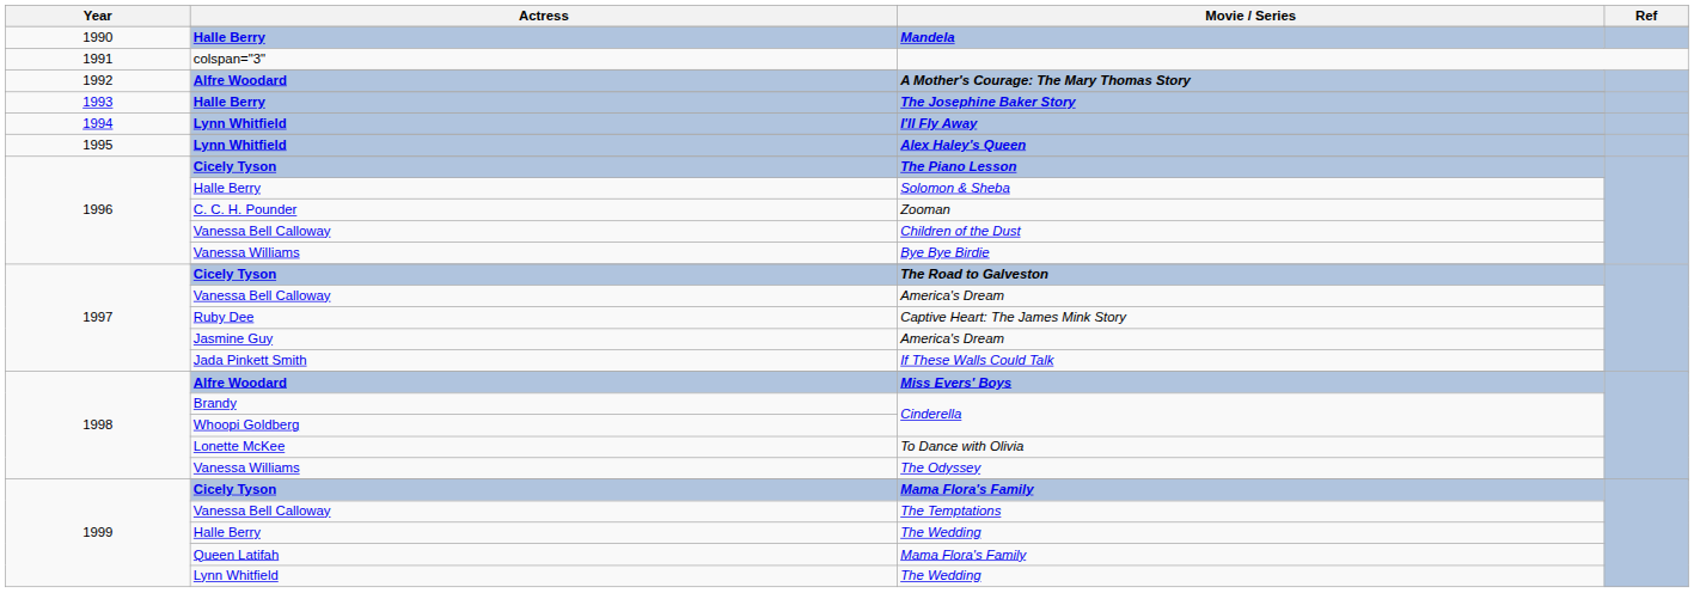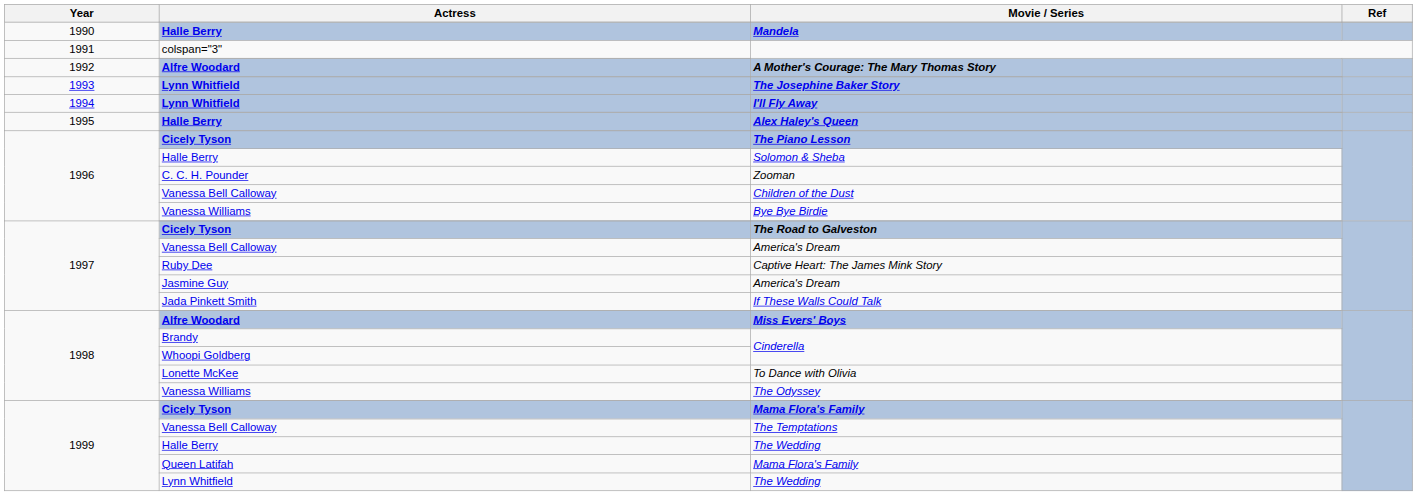The Josephine Baker Story | Actress: Halle Berry -> Lynn Whitfield
Alex Haley's Queen | Actress: Lynn Whitfield -> Halle Berry
